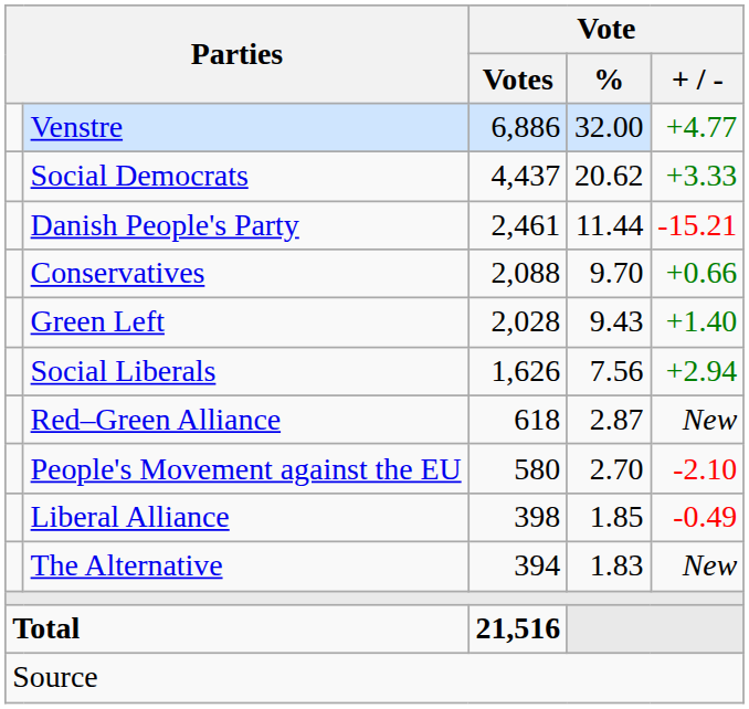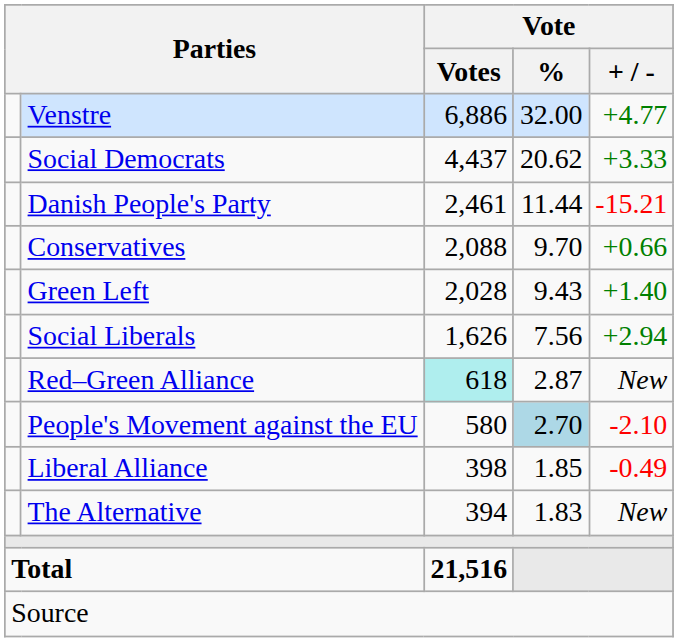Red–Green Alliance | Vote / Votes: no background -> paleturquoise background
People's Movement against the EU | Vote / %: no background -> lightblue background
